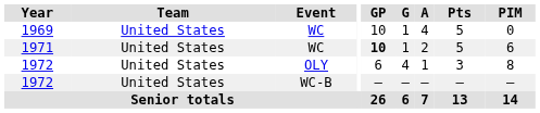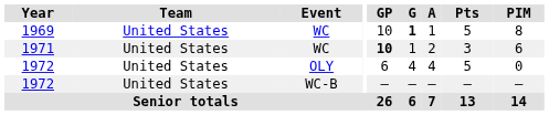1969 | G: normal -> bold
1969 | A: 4 -> 1
1969 | PIM: 0 -> 8
1971 | Pts: 5 -> 3
1972 / OLY | A: 1 -> 4
1972 / OLY | Pts: 3 -> 5
1972 / OLY | PIM: 8 -> 0
